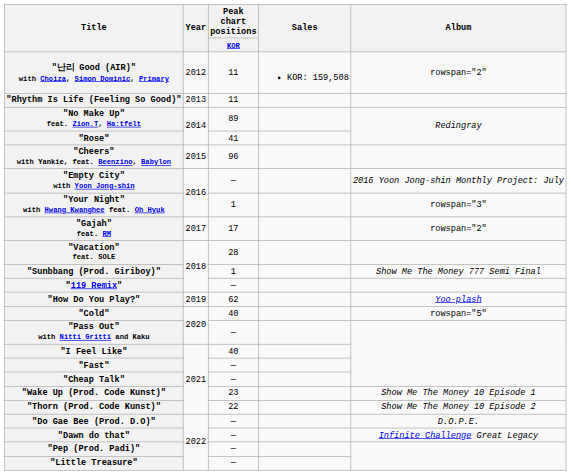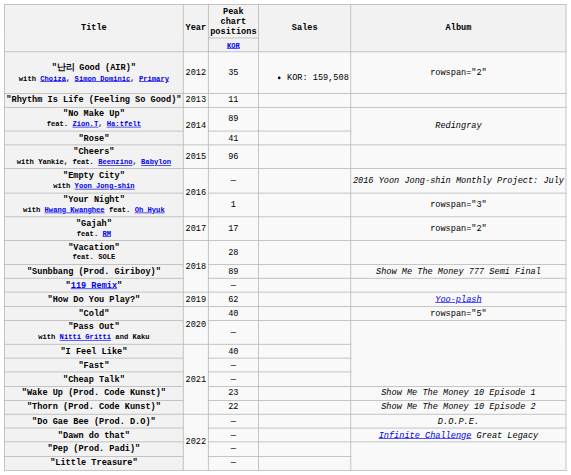"난리 Good (AIR)" with Choiza, Simon Dominic, Primary | Peak chart positions / KOR: 11 -> 35
"Sunbbang (Prod. Giriboy)" | Peak chart positions / KOR: 1 -> 89
